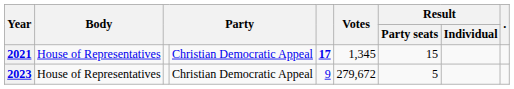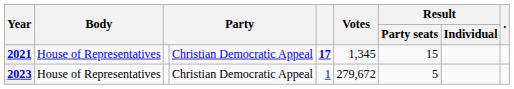2023 | column 5: 9 -> 1
